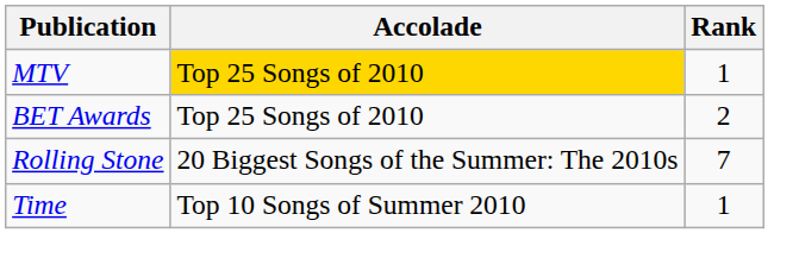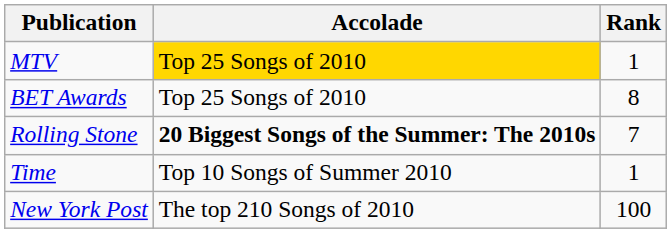BET Awards | Rank: 2 -> 8
Rolling Stone | Accolade: normal -> bold
+ row: New York Post | The top 210 Songs of 2010 | 100
